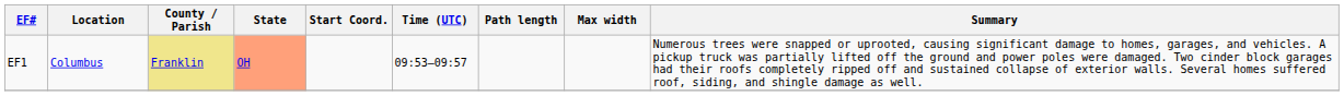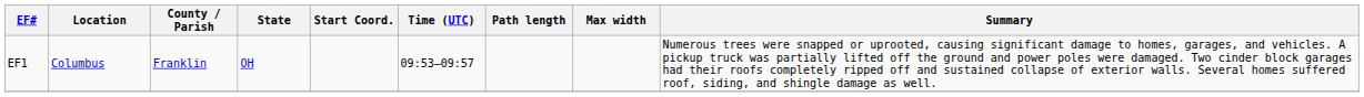EF1 | County / Parish: khaki background -> no background
EF1 | State: lightsalmon background -> no background
